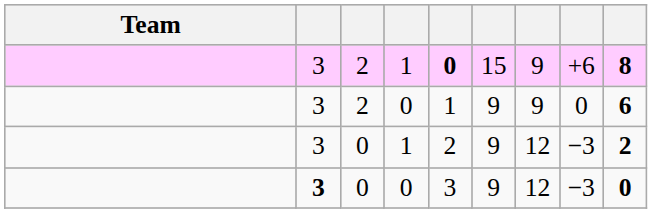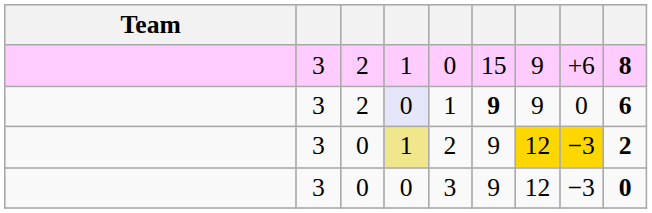row 2 | column 5: bold -> normal
row 3 | column 4: no background -> lavender background
row 3 | column 6: normal -> bold
row 4 | column 4: no background -> khaki background
row 4 | column 7: no background -> gold background
row 4 | column 8: no background -> gold background
row 5 | column 2: bold -> normal
